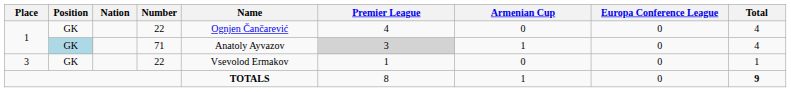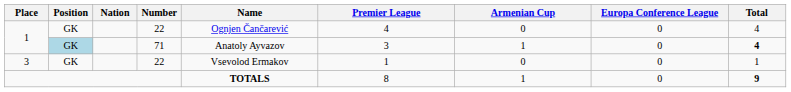1 / 71 | Premier League: lightgrey background -> no background
1 / 71 | Total: normal -> bold
